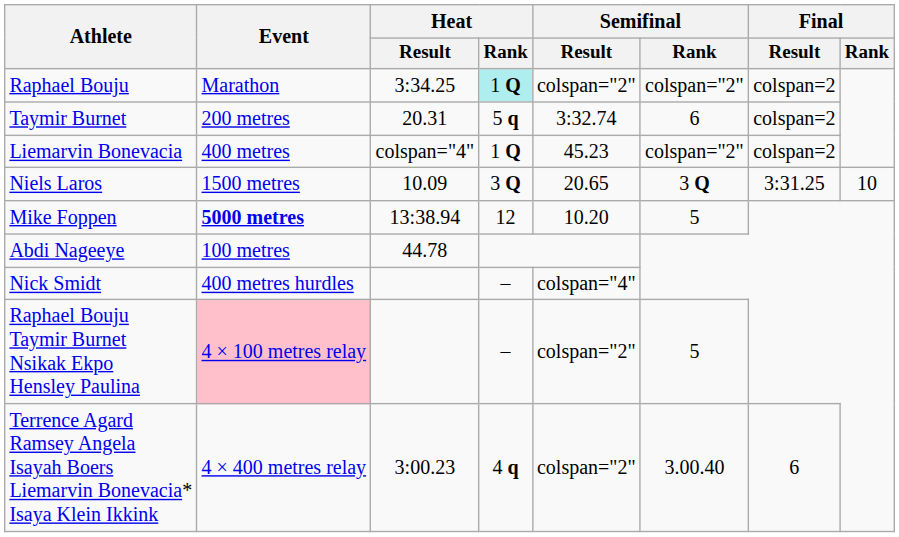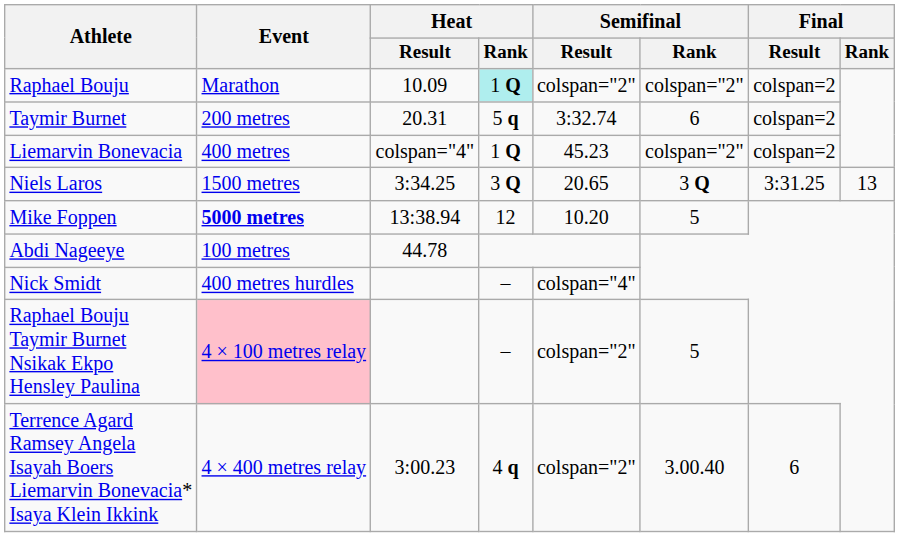Raphael Bouju | Heat / Result: 3:34.25 -> 10.09
Niels Laros | Heat / Result: 10.09 -> 3:34.25
Niels Laros | Final / Rank: 10 -> 13
